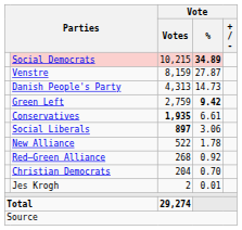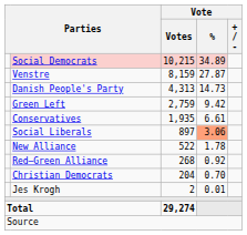Social Democrats | Vote / %: bold -> normal
Green Left | Vote / %: bold -> normal
Conservatives | Vote / Votes: bold -> normal
Social Liberals | Vote / Votes: bold -> normal
Social Liberals | Vote / %: no background -> lightsalmon background
